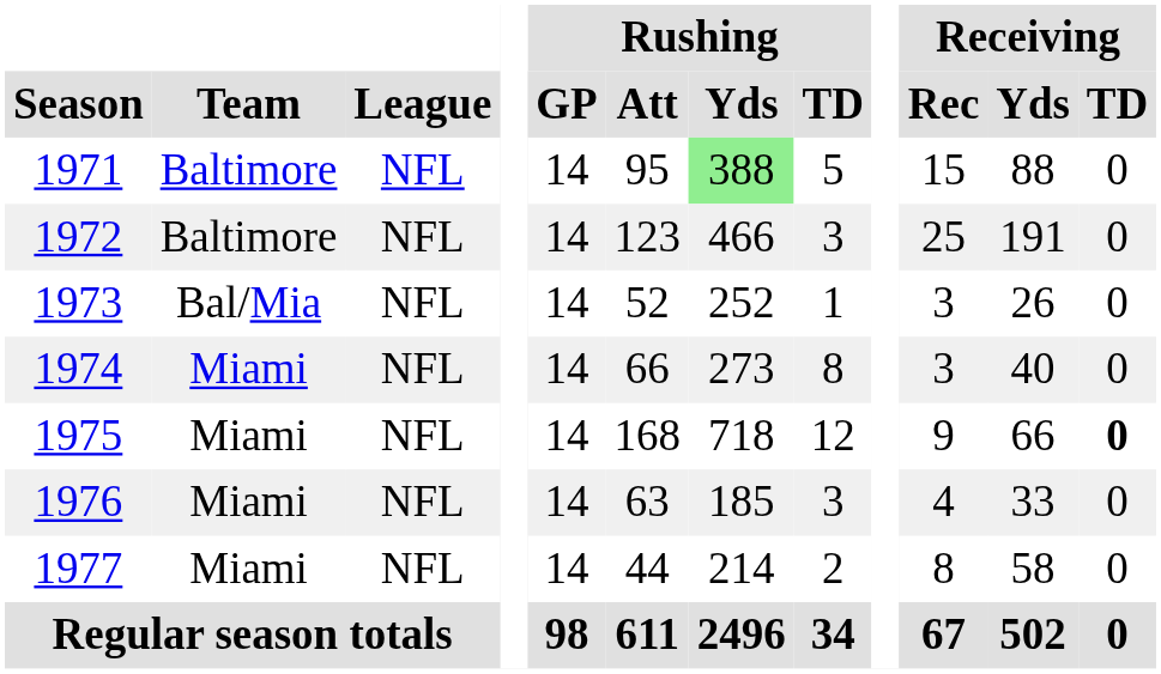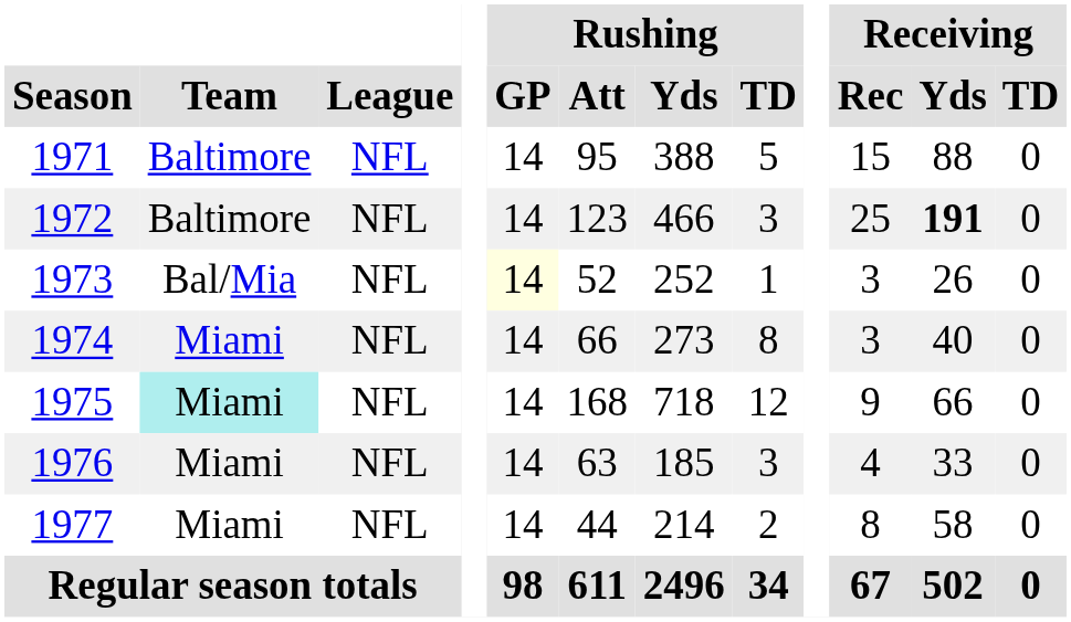1971 | Rushing / Yds: lightgreen background -> no background
1972 | Receiving / Yds: normal -> bold
1973 | Rushing / GP: no background -> lightyellow background
1975 | Team: no background -> paleturquoise background
1975 | Receiving / TD: bold -> normal
